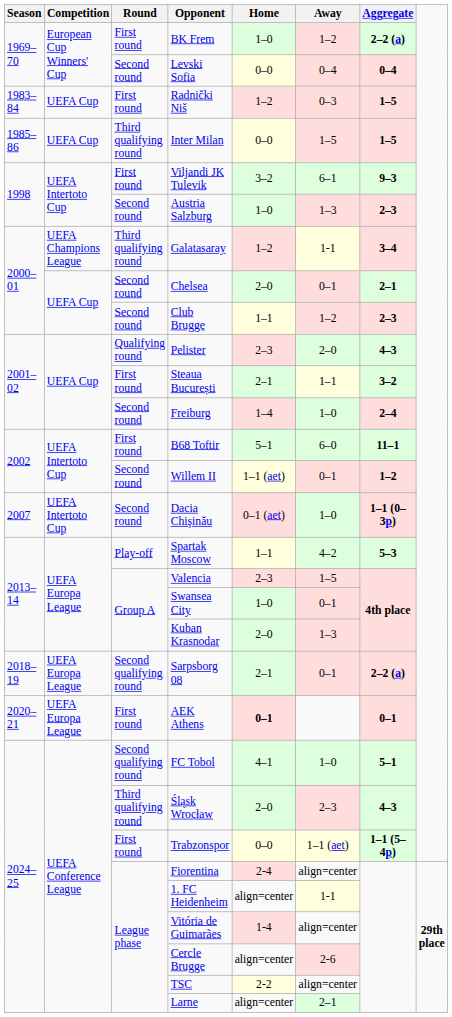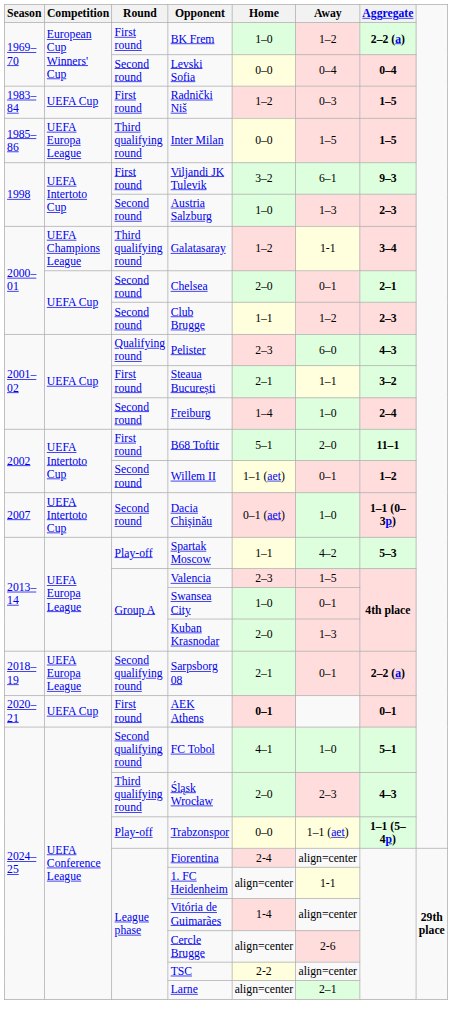Inter Milan | Competition: UEFA Cup -> UEFA Europa League
Pelister | Away: 2–0 -> 6–0
B68 Toftir | Away: 6–0 -> 2–0
AEK Athens | Competition: UEFA Europa League -> UEFA Cup
Trabzonspor | Round: First round -> Play-off
